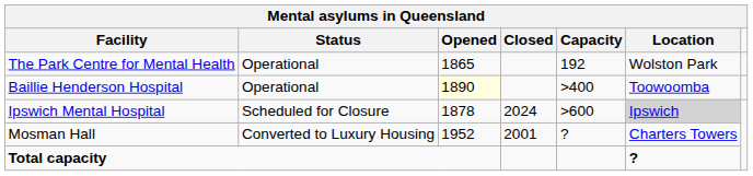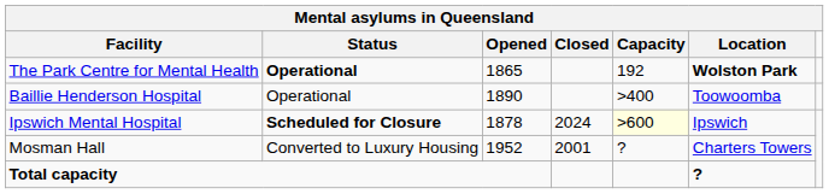The Park Centre for Mental Health | Status: normal -> bold
The Park Centre for Mental Health | Location: normal -> bold
Baillie Henderson Hospital | Opened: lightyellow background -> no background
Ipswich Mental Hospital | Status: normal -> bold
Ipswich Mental Hospital | Capacity: no background -> lightyellow background
Ipswich Mental Hospital | Location: lightgrey background -> no background
